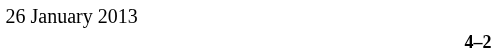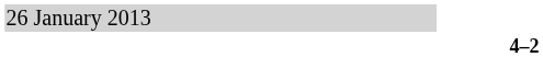26 January 2013 | column 1: no background -> lightgrey background
